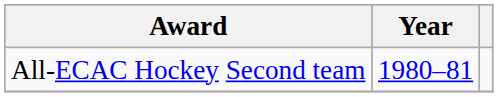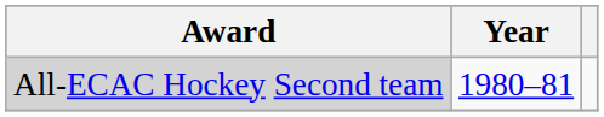row 2 | Award: no background -> lightgrey background
